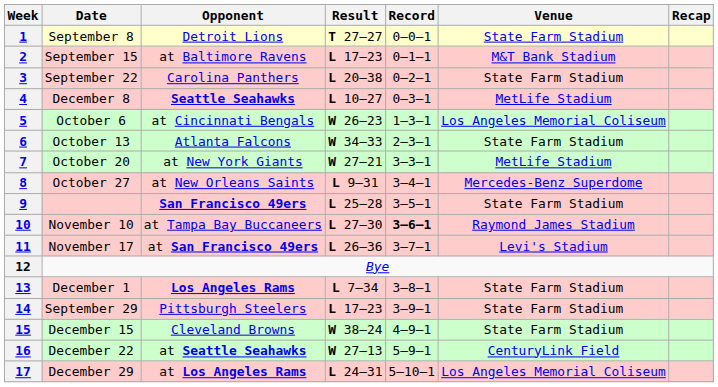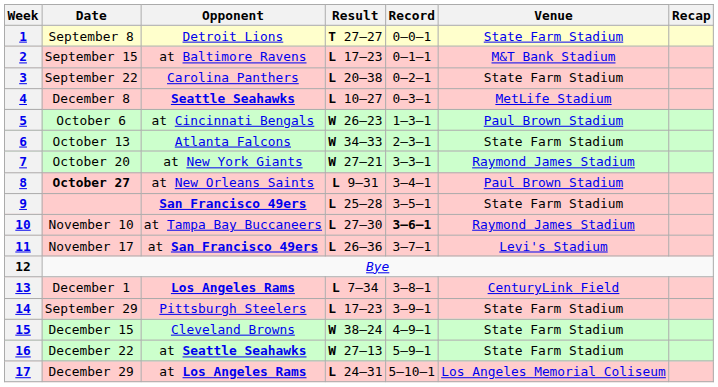5 | Venue: Los Angeles Memorial Coliseum -> Paul Brown Stadium
7 | Venue: MetLife Stadium -> Raymond James Stadium
8 | Date: normal -> bold
8 | Venue: Mercedes-Benz Superdome -> Paul Brown Stadium
13 | Venue: State Farm Stadium -> CenturyLink Field
16 | Venue: CenturyLink Field -> State Farm Stadium
